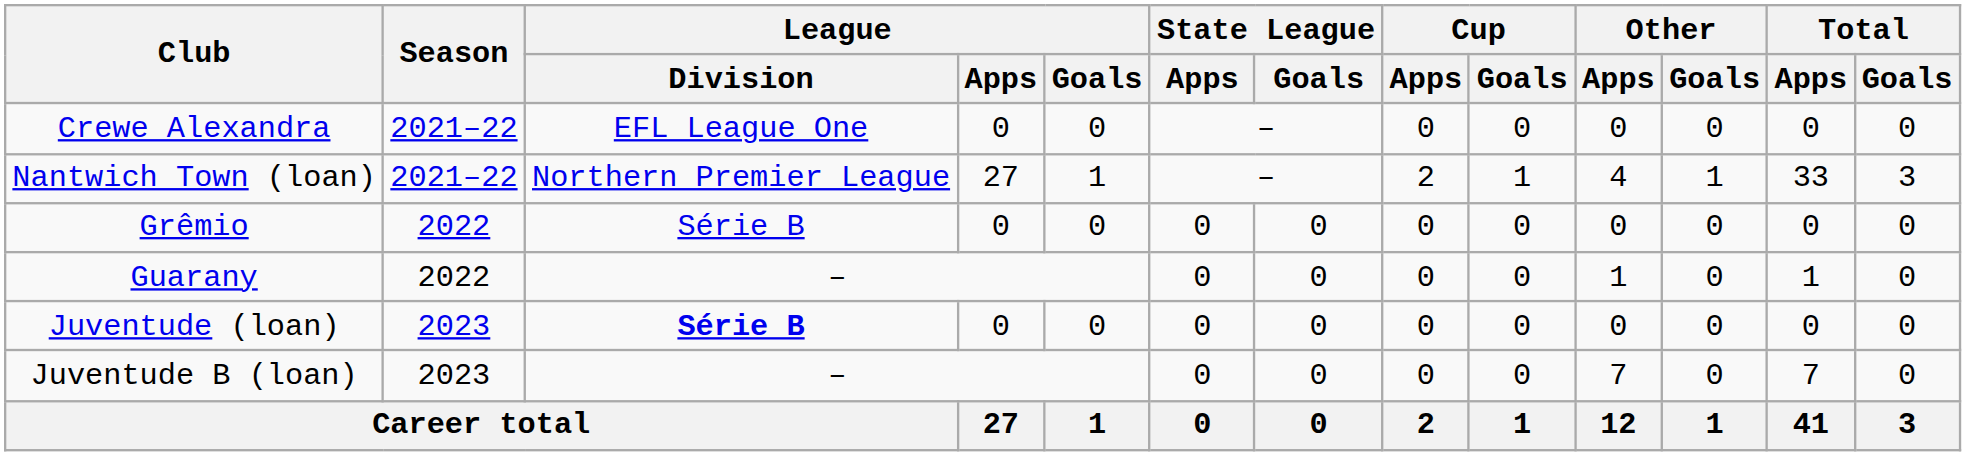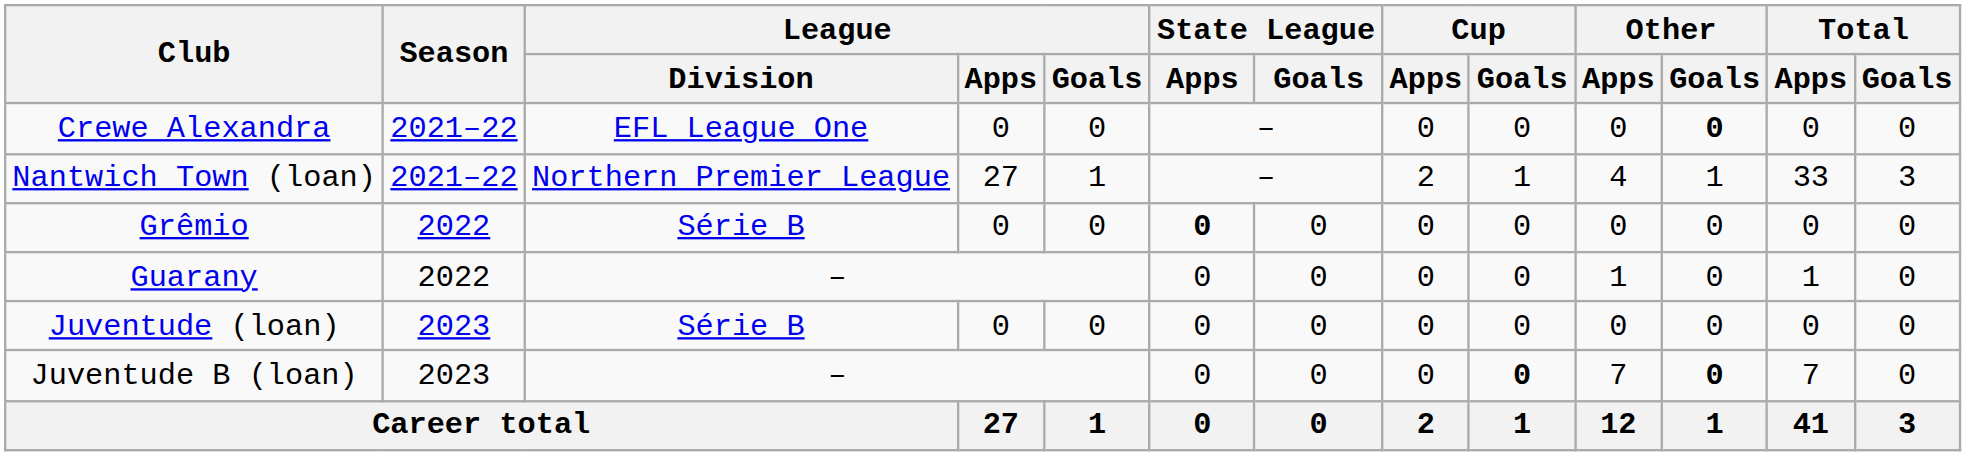Crewe Alexandra | Other / Goals: normal -> bold
Grêmio | State League / Apps: normal -> bold
Juventude (loan) | League / Division: bold -> normal
Juventude B (loan) | Cup / Goals: normal -> bold
Juventude B (loan) | Other / Goals: normal -> bold
